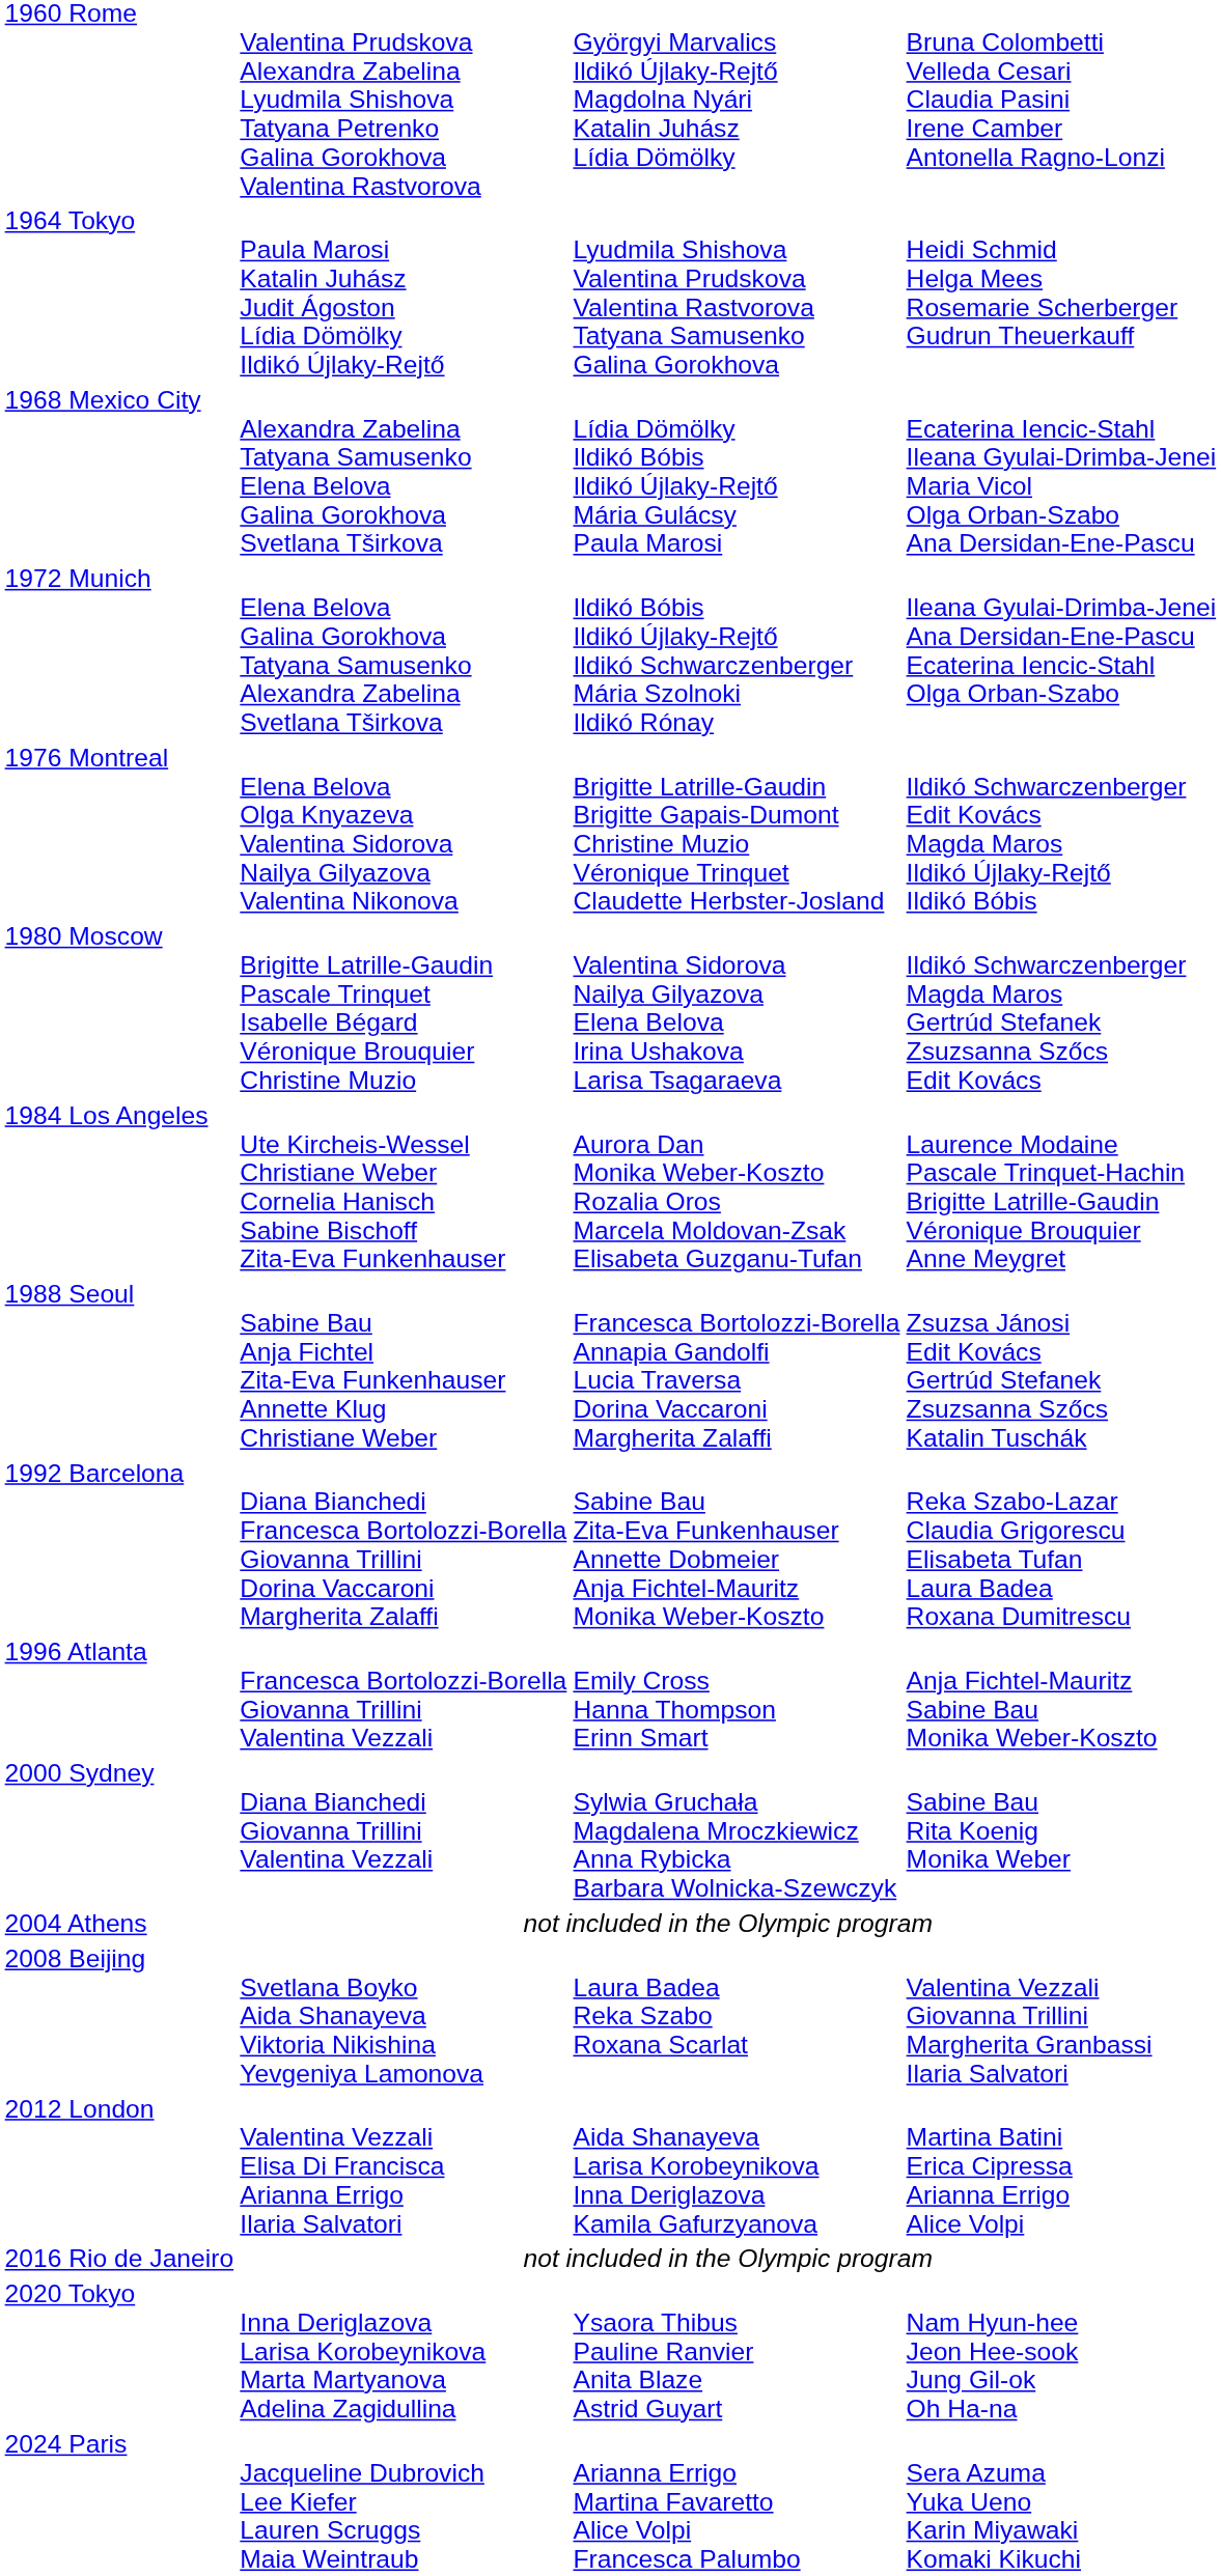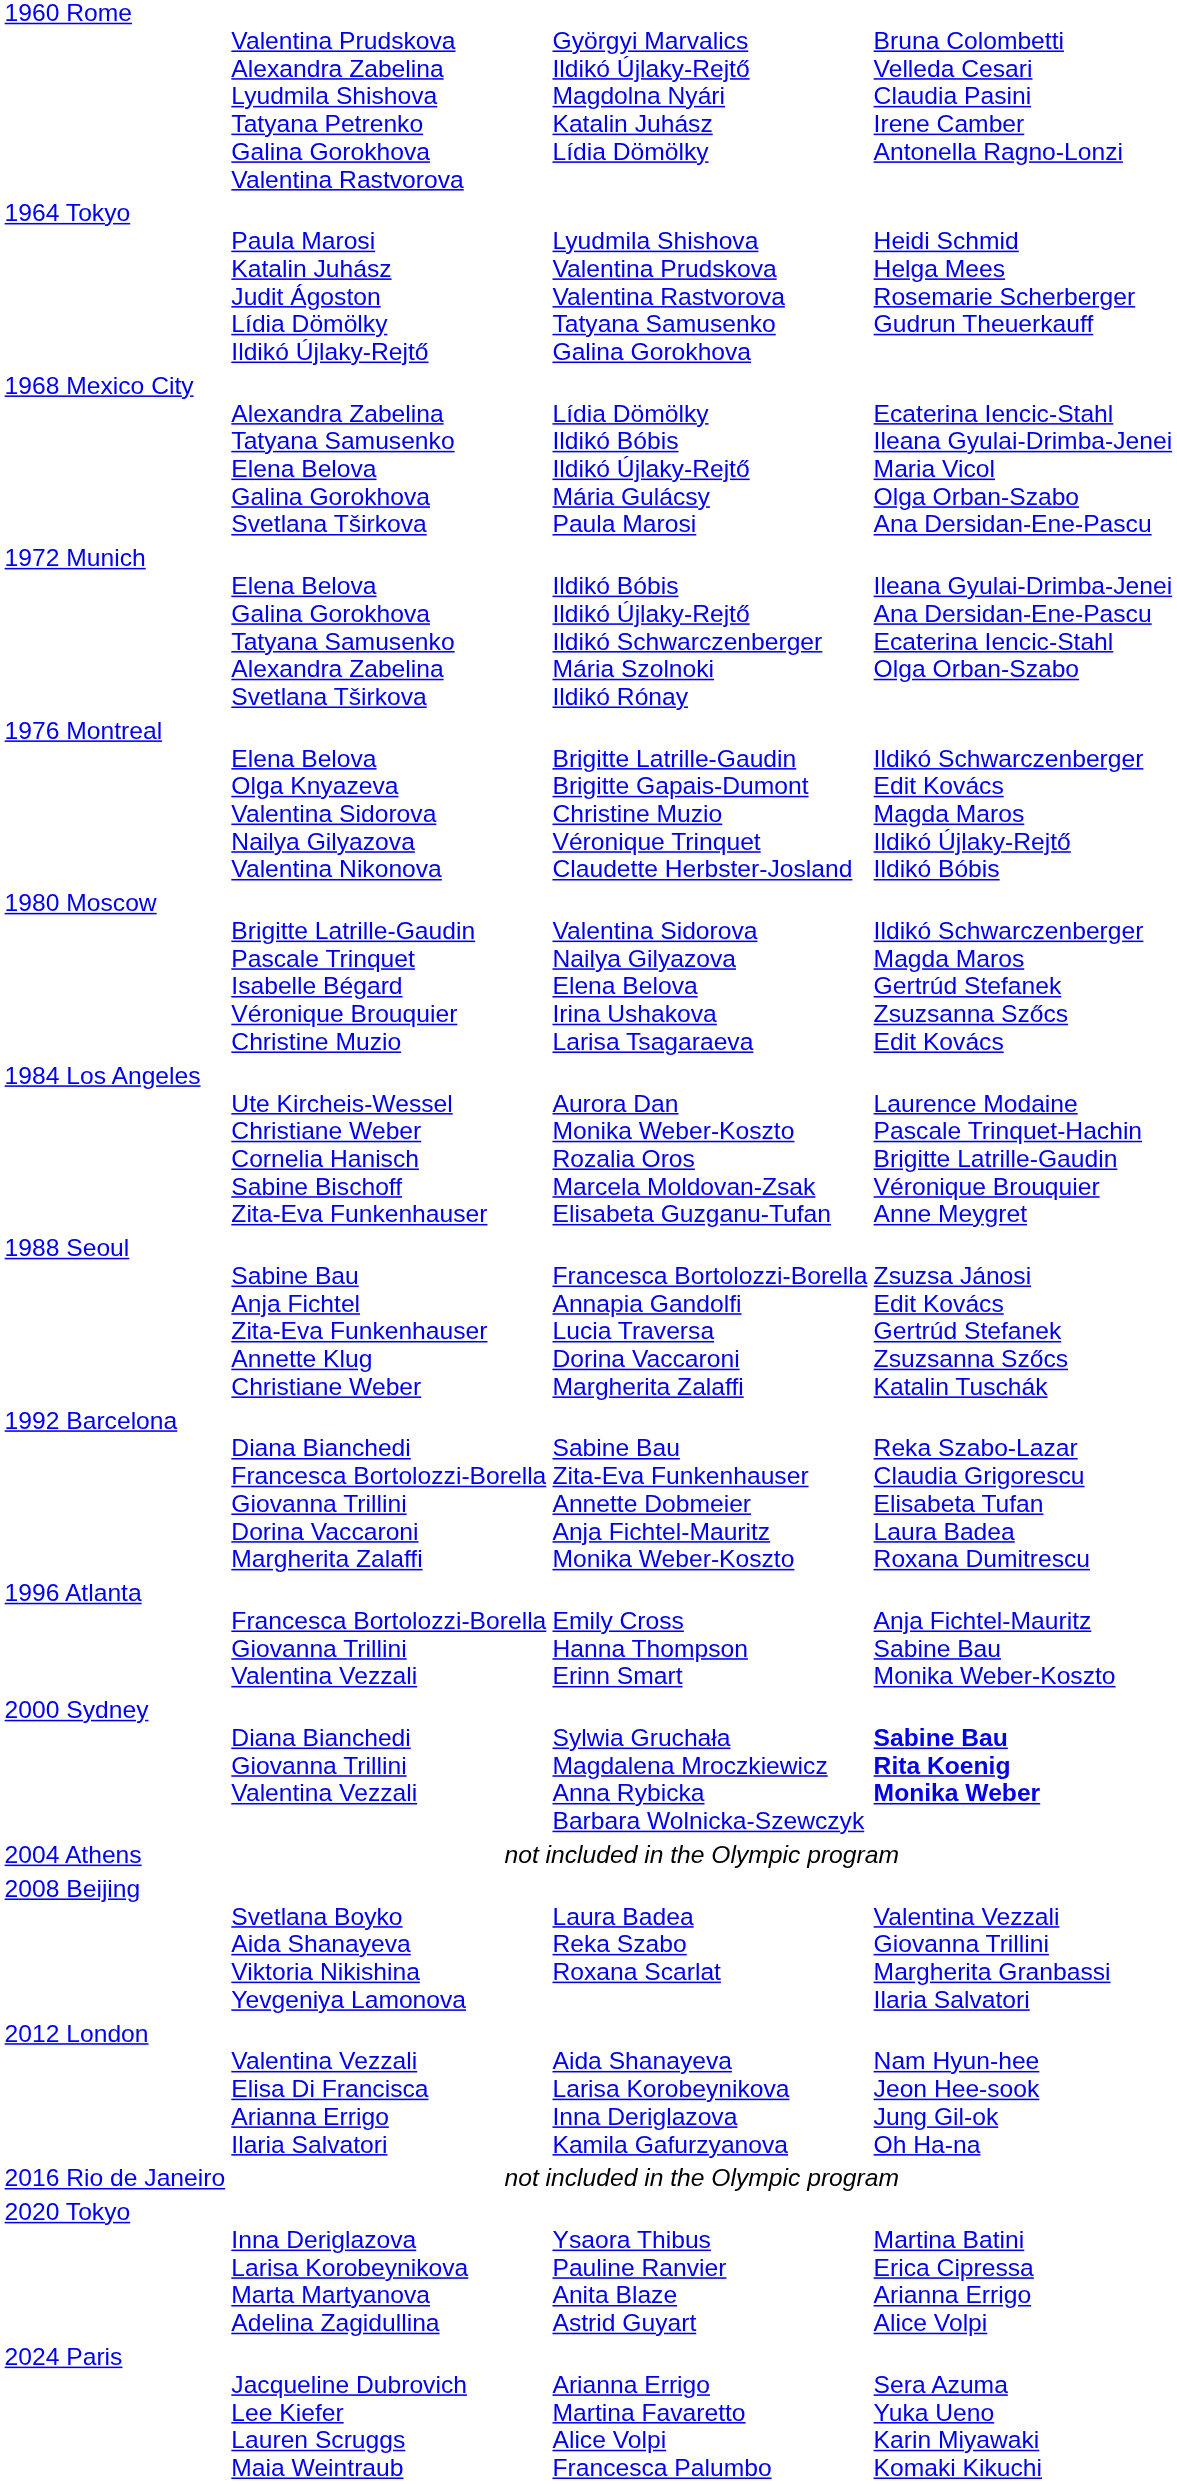2000 Sydney | column 4: normal -> bold
2012 London | column 4: Martina Batini Erica Cipressa Arianna Errigo Alice Volpi -> Nam Hyun-hee Jeon Hee-sook Jung Gil-ok Oh Ha-na
2020 Tokyo | column 4: Nam Hyun-hee Jeon Hee-sook Jung Gil-ok Oh Ha-na -> Martina Batini Erica Cipressa Arianna Errigo Alice Volpi
